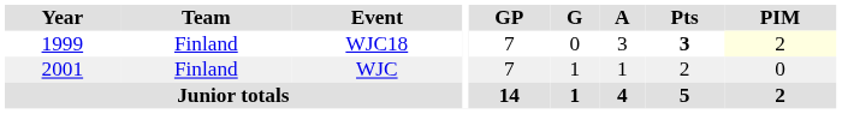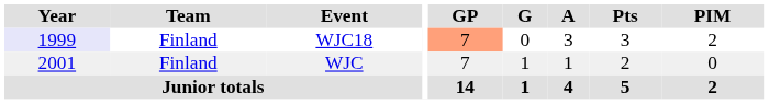WJC18 | Year: no background -> lavender background
WJC18 | GP: no background -> lightsalmon background
WJC18 | Pts: bold -> normal
WJC18 | PIM: lightyellow background -> no background
